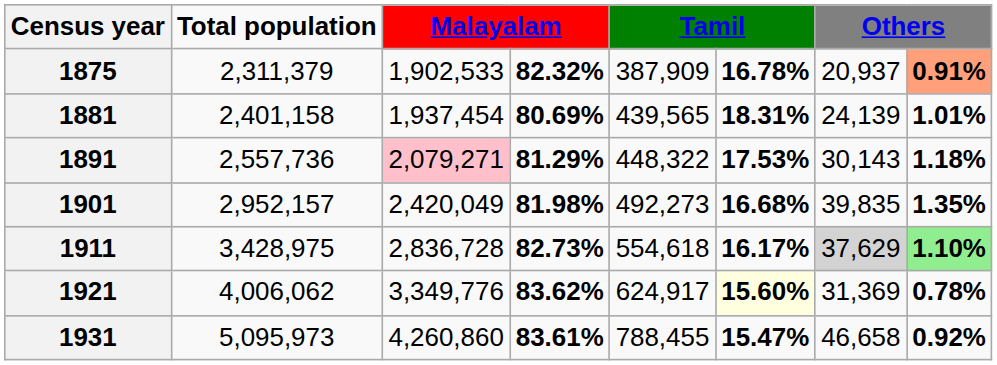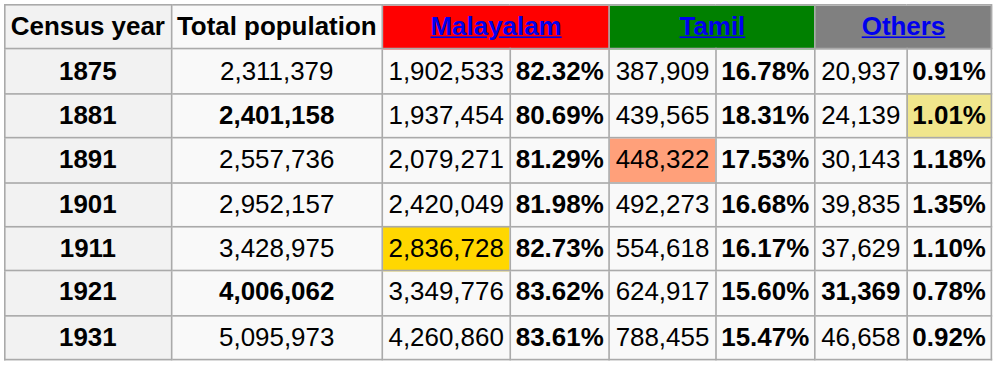1875 | column 8: lightsalmon background -> no background
1881 | column 2: normal -> bold
1881 | column 8: no background -> khaki background
1891 | column 3: pink background -> no background
1891 | column 5: no background -> lightsalmon background
1911 | column 3: no background -> gold background
1911 | column 7: lightgrey background -> no background
1911 | column 8: lightgreen background -> no background
1921 | column 2: normal -> bold
1921 | column 6: lightyellow background -> no background
1921 | column 7: normal -> bold
